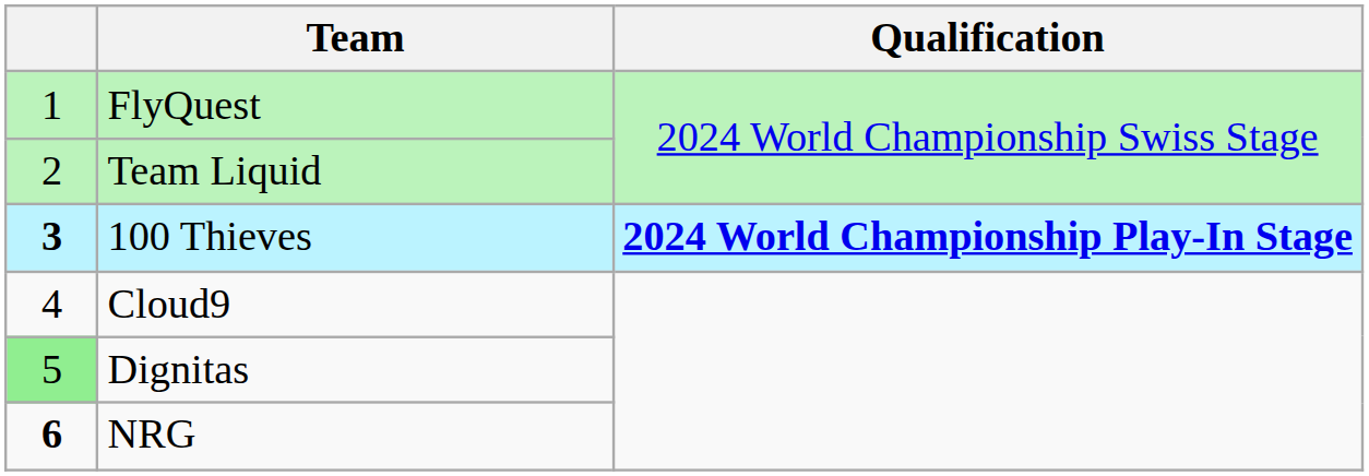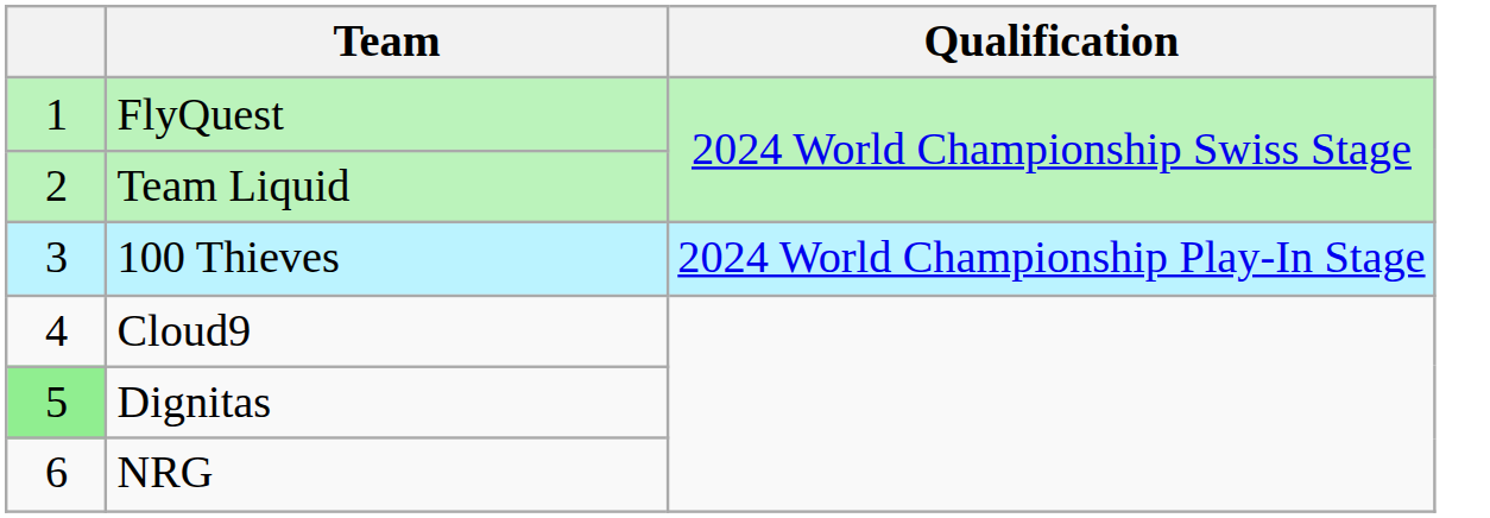100 Thieves | column 1: bold -> normal
100 Thieves | Qualification: bold -> normal
NRG | column 1: bold -> normal
